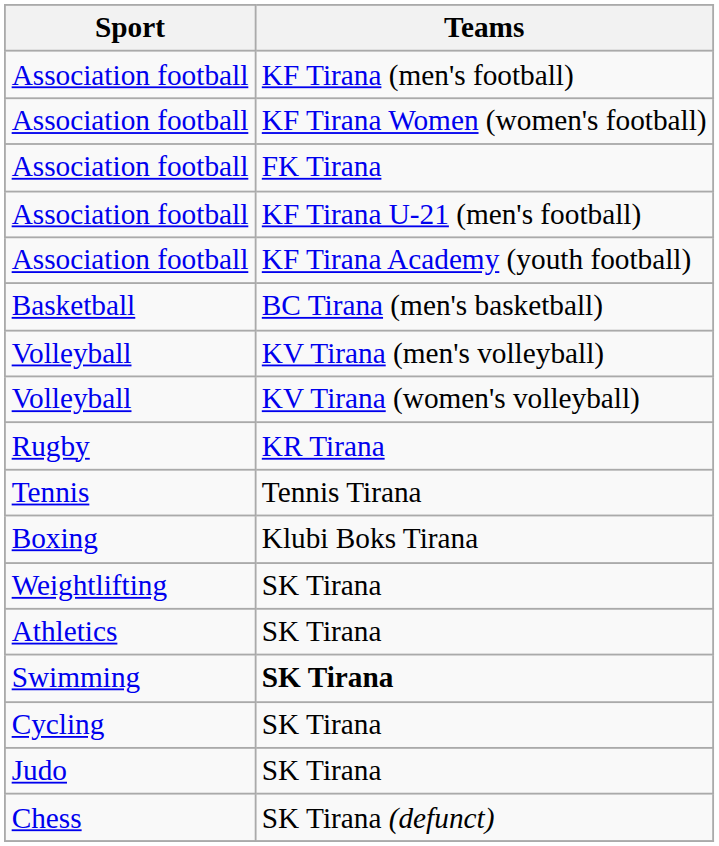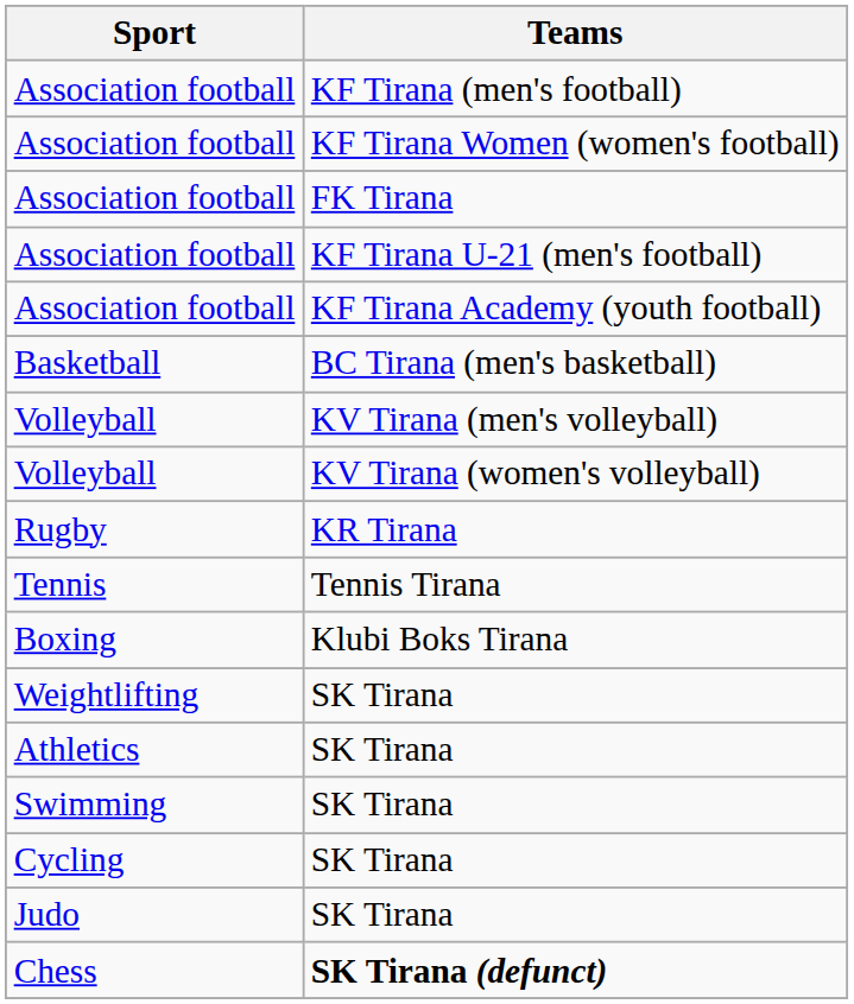row 15 | Teams: bold -> normal
row 18 | Teams: normal -> bold
